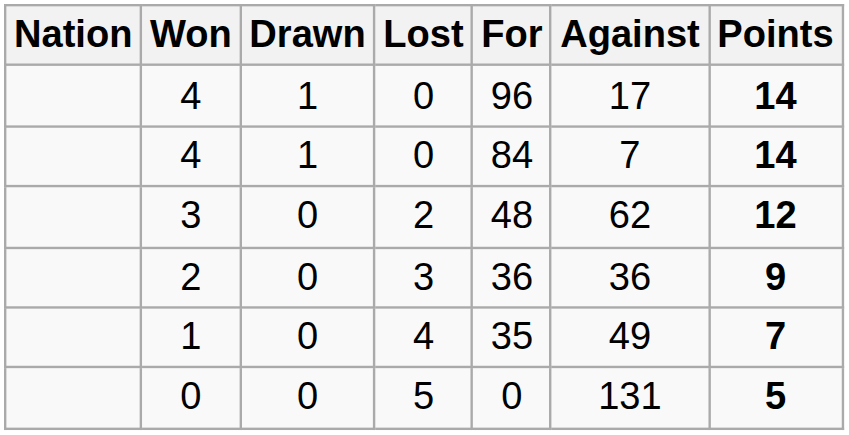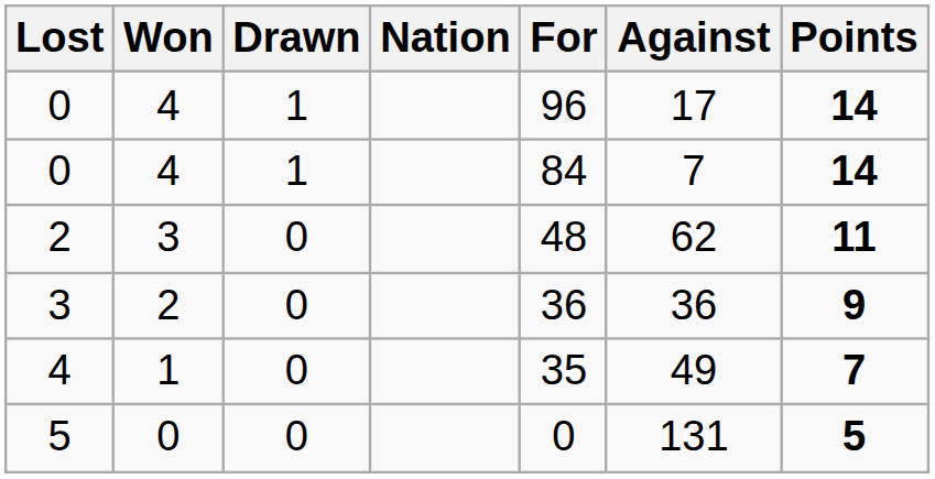columns swapped: Nation <-> Lost
row 4 | Points: 12 -> 11
